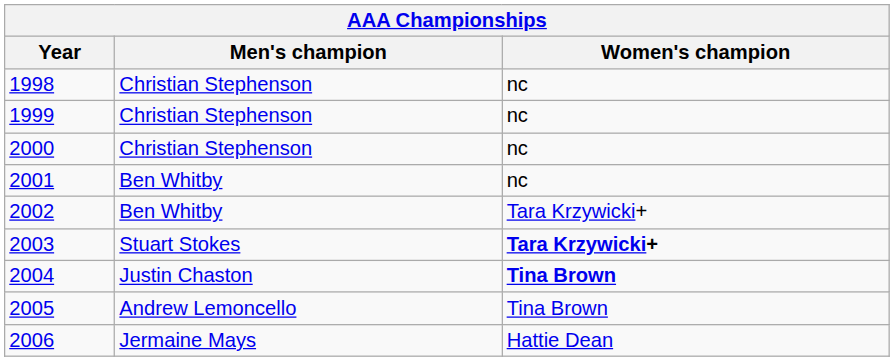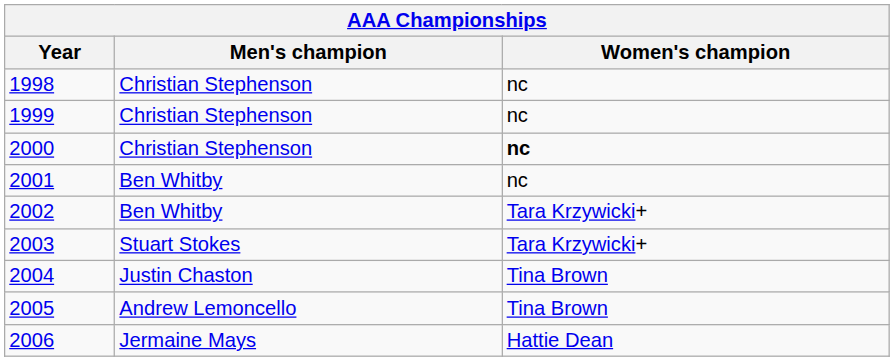2000 | Women's champion: normal -> bold
2003 | Women's champion: bold -> normal
2004 | Women's champion: bold -> normal
